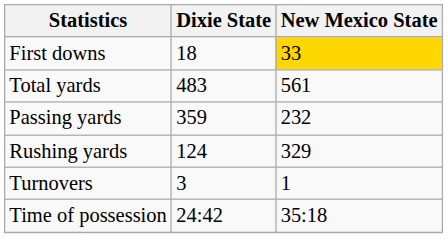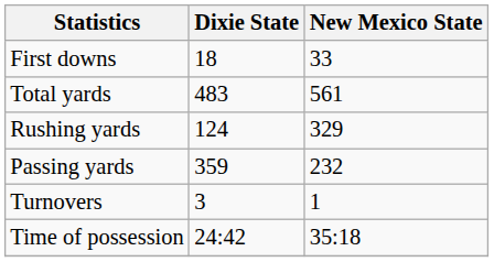First downs | New Mexico State: gold background -> no background
rows swapped: Rushing yards <-> Passing yards
